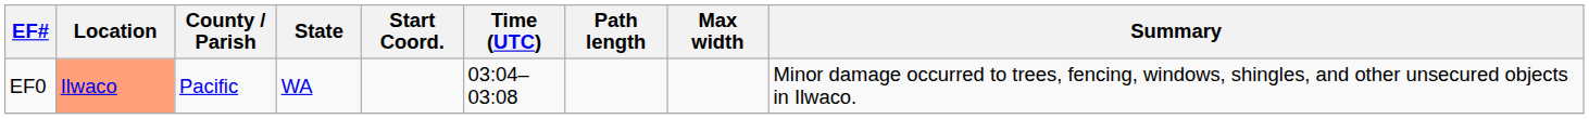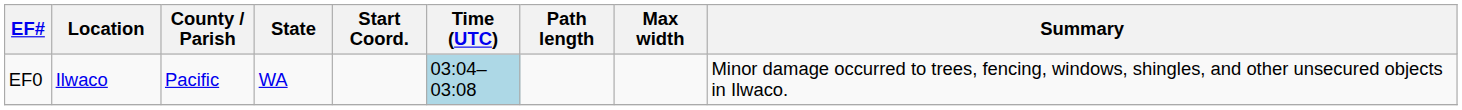EF0 | Location: lightsalmon background -> no background
EF0 | Time (UTC): no background -> lightblue background
